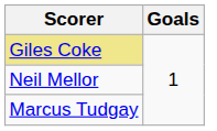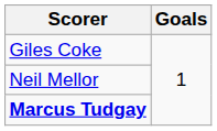Giles Coke | Scorer: khaki background -> no background
Marcus Tudgay | Scorer: normal -> bold
